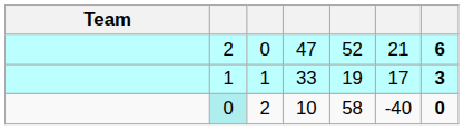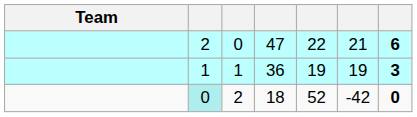row 2 | column 5: 52 -> 22
row 3 | column 4: 33 -> 36
row 3 | column 6: 17 -> 19
row 4 | column 4: 10 -> 18
row 4 | column 5: 58 -> 52
row 4 | column 6: -40 -> -42
